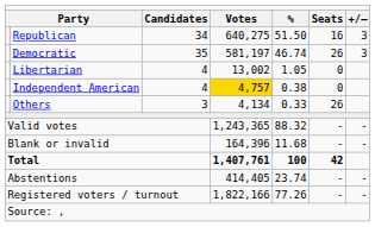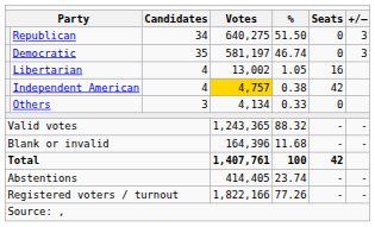Republican | column 6: 16 -> 0
Democratic | column 6: 26 -> 0
Libertarian | column 6: 0 -> 16
Independent American | column 6: 0 -> 42
Others | column 6: 26 -> 0
